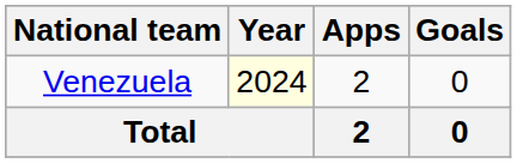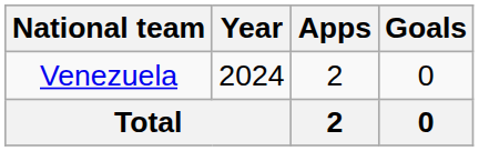Venezuela | Year: lightyellow background -> no background
